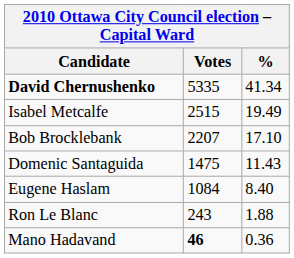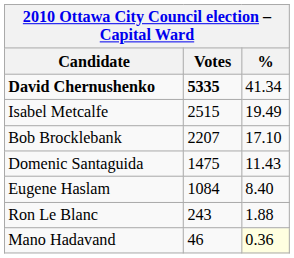David Chernushenko | Votes: normal -> bold
Mano Hadavand | Votes: bold -> normal
Mano Hadavand | %: no background -> lightyellow background
